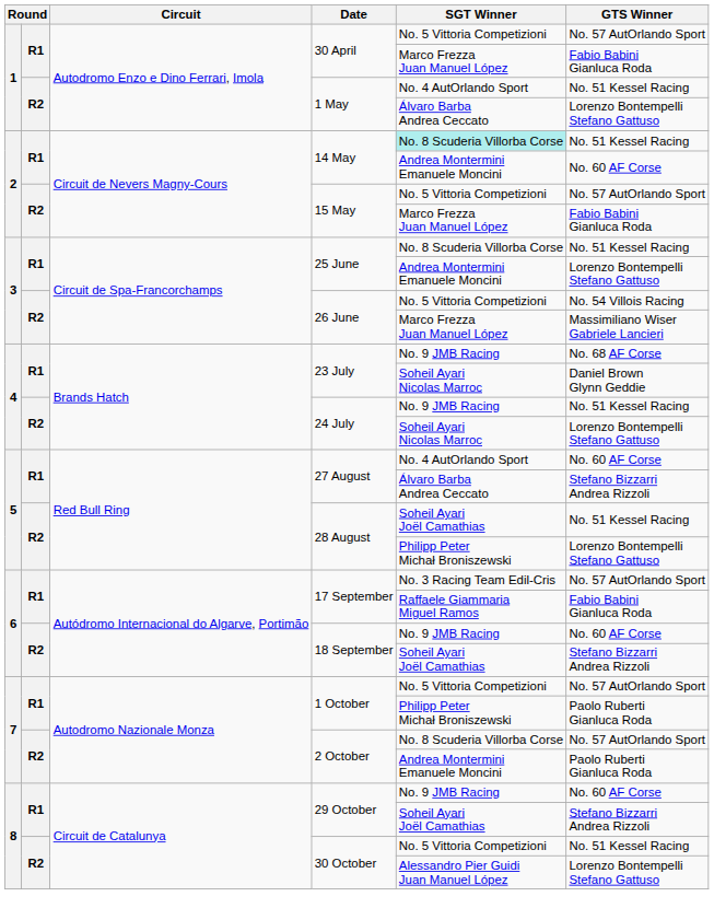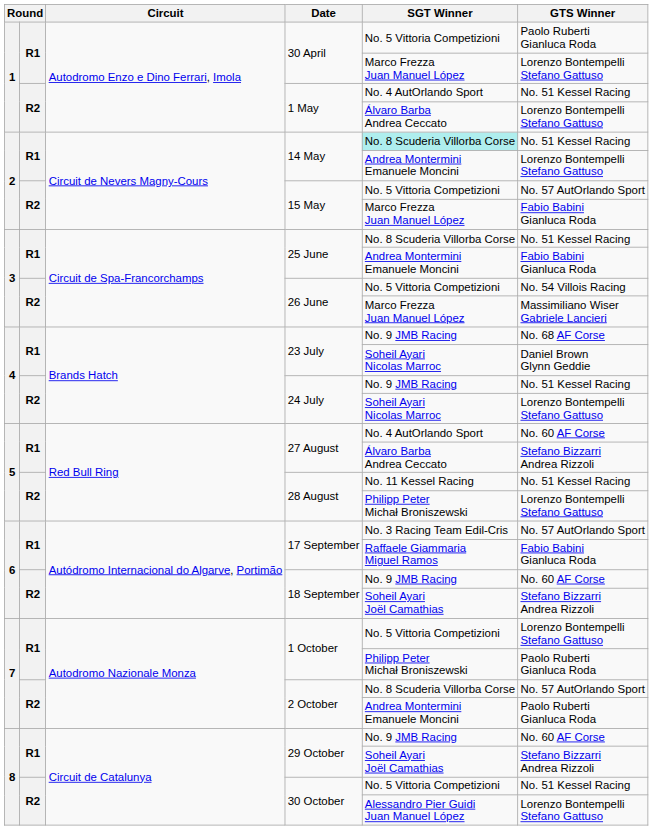row 2 | GTS Winner: No. 57 AutOrlando Sport -> Paolo Ruberti Gianluca Roda
row 3 | GTS Winner: Fabio Babini Gianluca Roda -> Lorenzo Bontempelli Stefano Gattuso
row 7 | GTS Winner: No. 60 AF Corse -> Lorenzo Bontempelli Stefano Gattuso
row 11 | GTS Winner: Lorenzo Bontempelli Stefano Gattuso -> Fabio Babini Gianluca Roda
row 20 | SGT Winner: Soheil Ayari Joël Camathias -> No. 11 Kessel Racing
row 26 | GTS Winner: No. 57 AutOrlando Sport -> Lorenzo Bontempelli Stefano Gattuso
